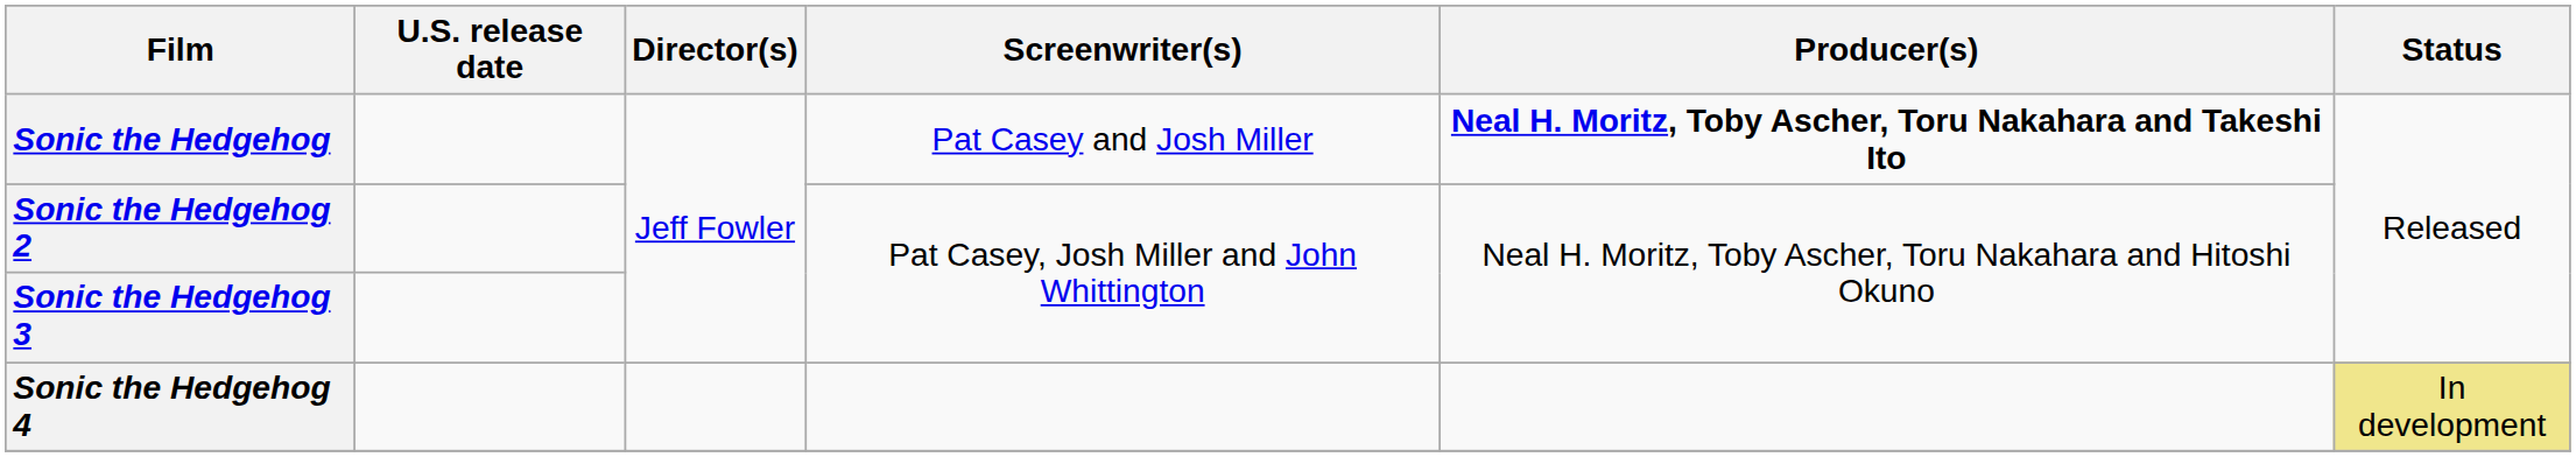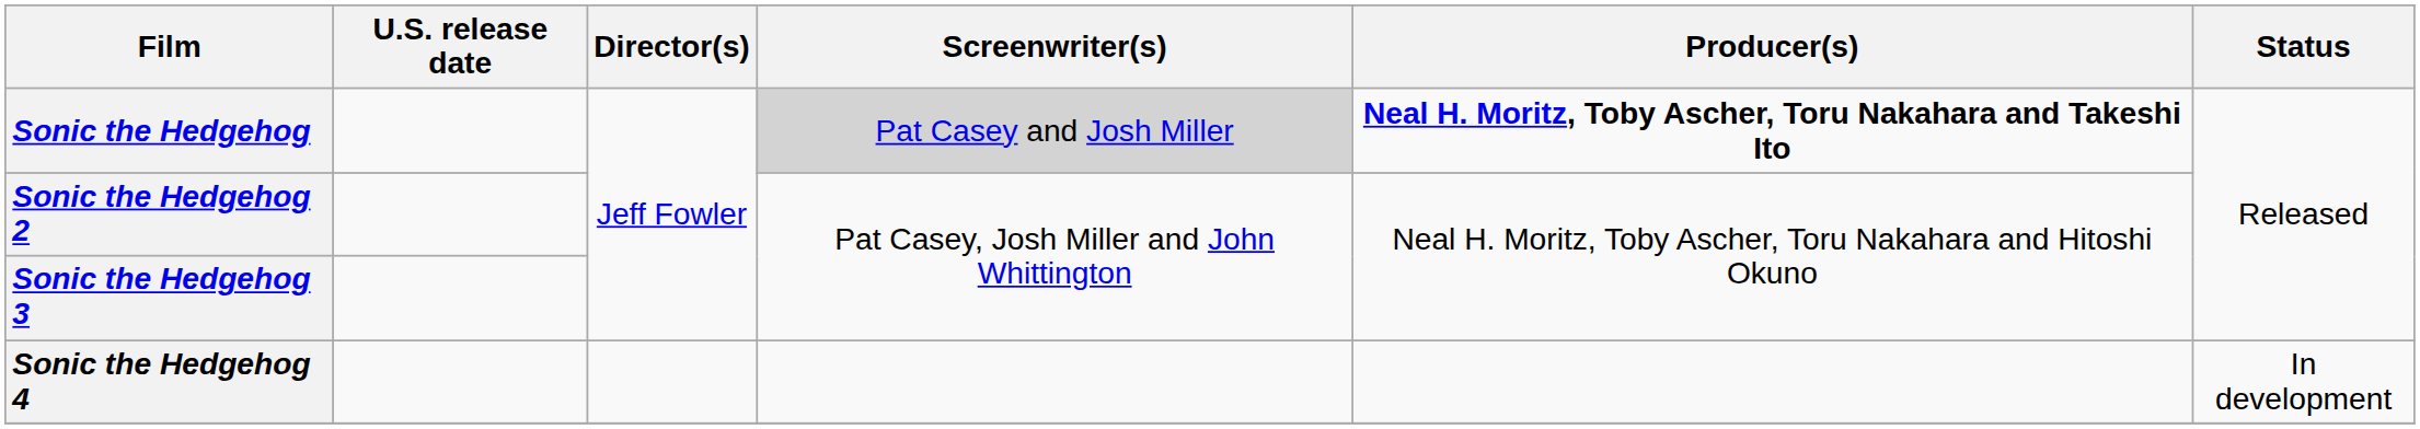Sonic the Hedgehog | Screenwriter(s): no background -> lightgrey background
Sonic the Hedgehog 4 | Status: khaki background -> no background
